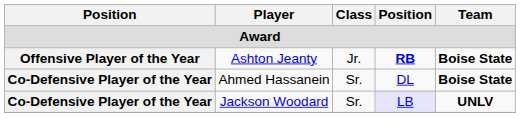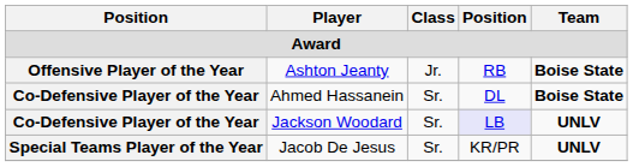Ashton Jeanty | column 4: bold -> normal
+ row: Special Teams Player of the Year | Jacob De Jesus | Sr. | KR/PR | UNLV
